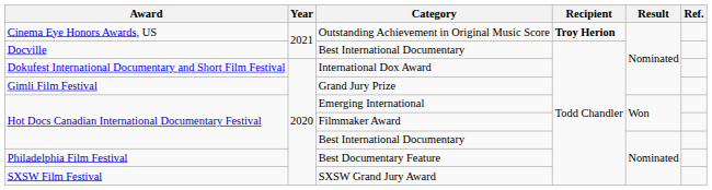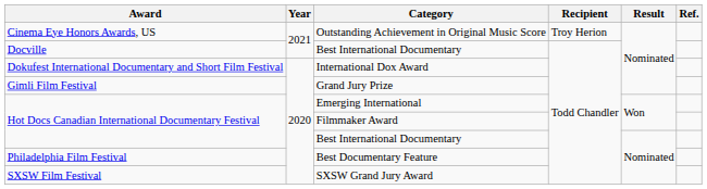Outstanding Achievement in Original Music Score | Recipient: bold -> normal
